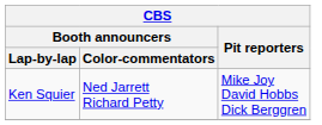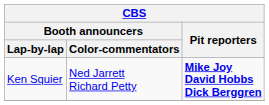Ken Squier | Pit reporters: normal -> bold
